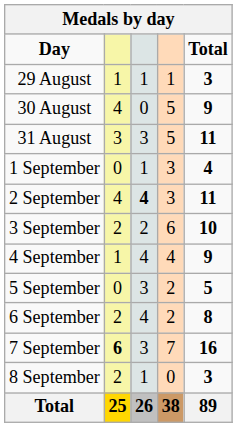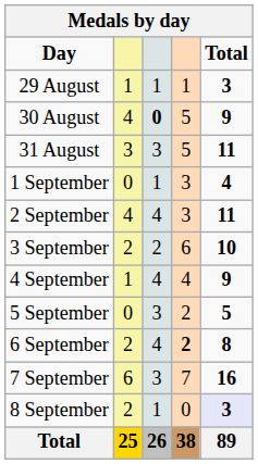30 August | column 3: normal -> bold
2 September | column 3: bold -> normal
6 September | column 4: normal -> bold
7 September | column 2: bold -> normal
8 September | Total: no background -> lavender background
